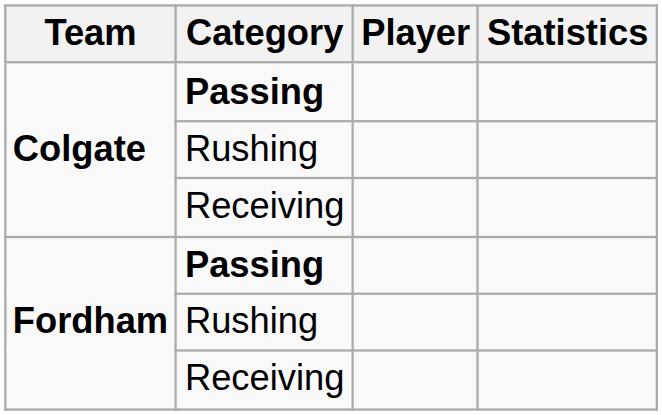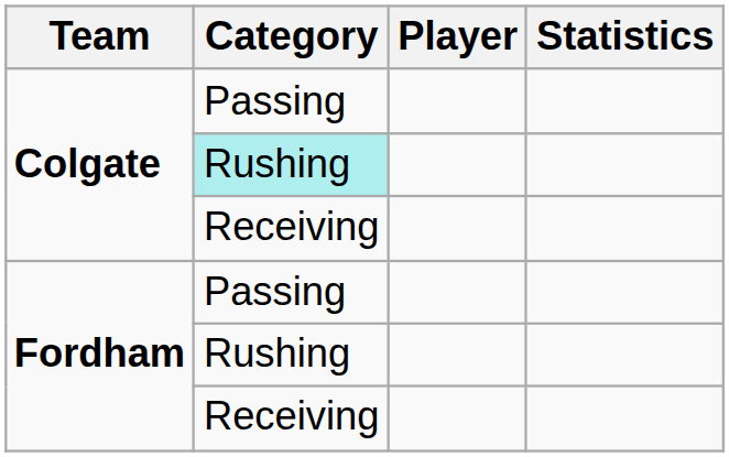Colgate / Passing | Category: bold -> normal
Colgate / Rushing | Category: no background -> paleturquoise background
Fordham / Passing | Category: bold -> normal
